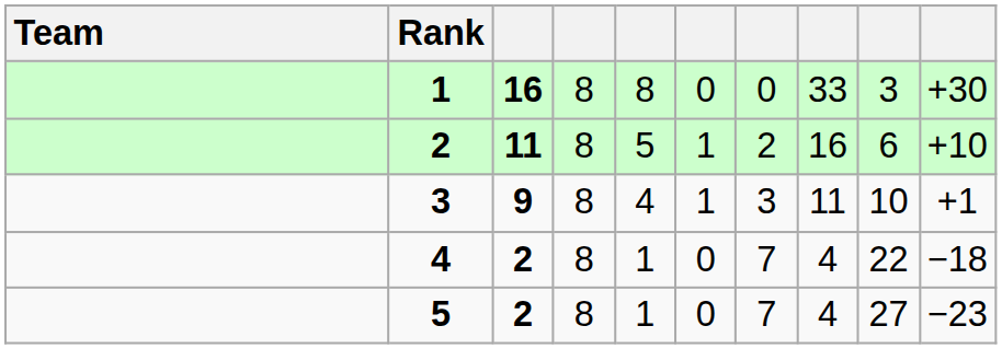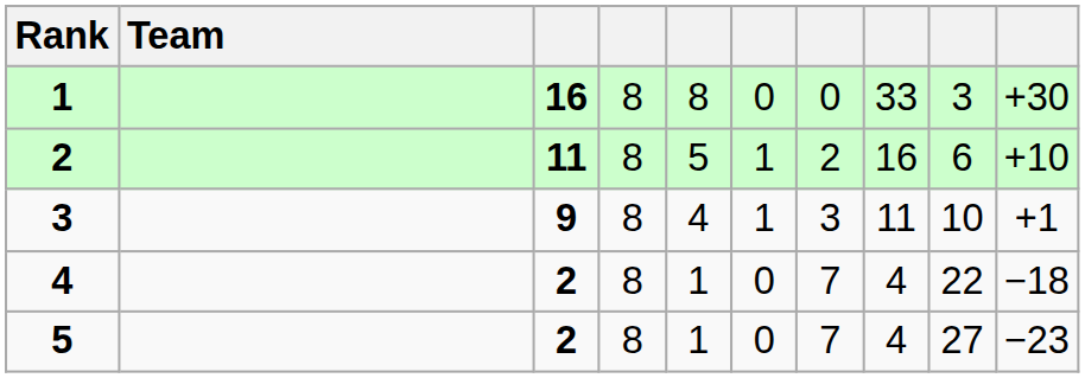columns swapped: Rank <-> Team
